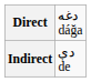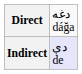Indirect | column 2: no background -> lavender background
